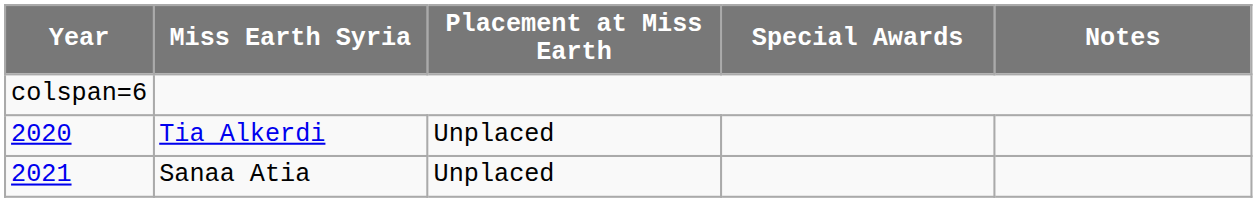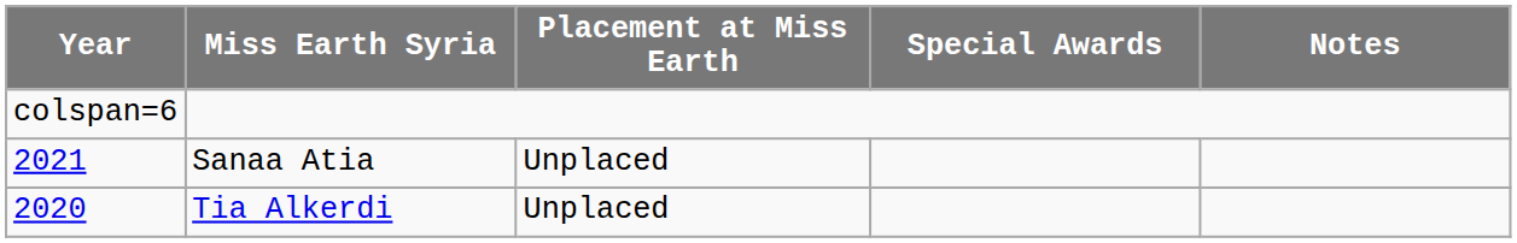rows swapped: Sanaa Atia <-> Tia Alkerdi
